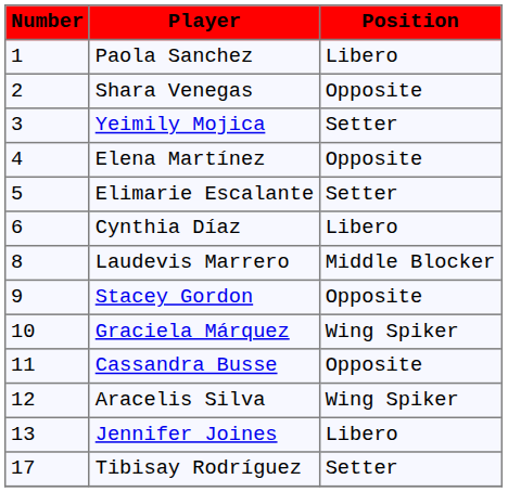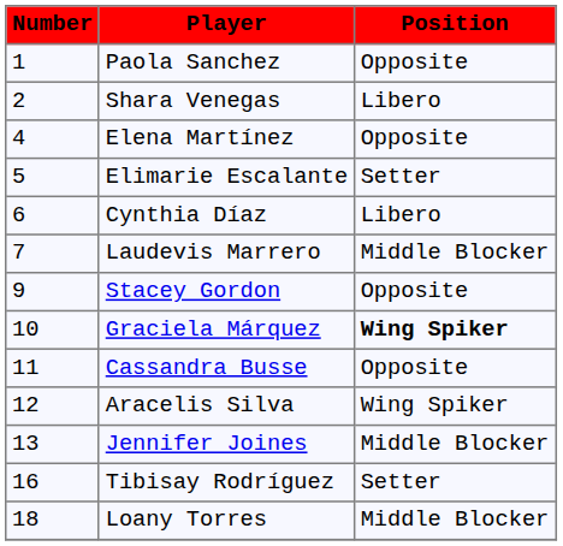Paola Sanchez | Position: Libero -> Opposite
Shara Venegas | Position: Opposite -> Libero
- row: 3 | Yeimily Mojica | Setter
Laudevis Marrero | Number: 8 -> 7
Graciela Márquez | Position: normal -> bold
Jennifer Joines | Position: Libero -> Middle Blocker
Tibisay Rodríguez | Number: 17 -> 16
+ row: 18 | Loany Torres | Middle Blocker
